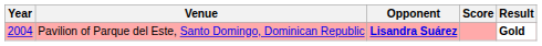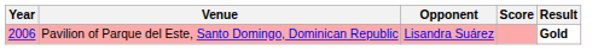row 2 | Year: 2004 -> 2006
row 2 | Opponent: bold -> normal
